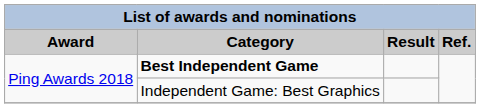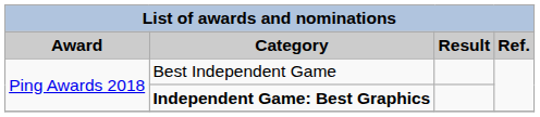Best Independent Game | Category: bold -> normal
Independent Game: Best Graphics | Category: normal -> bold
